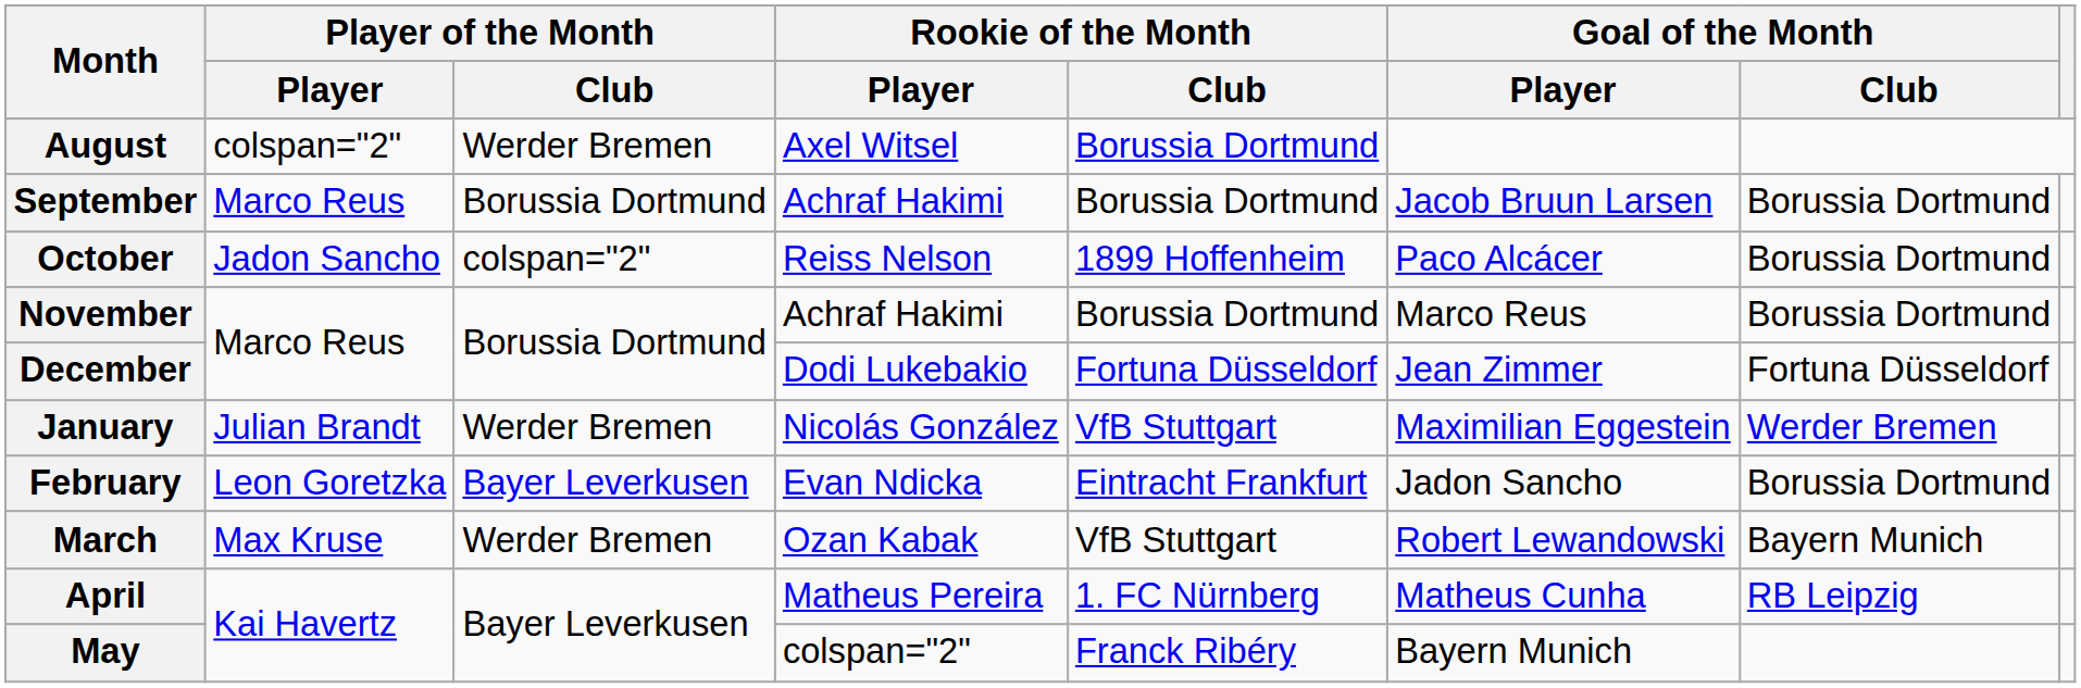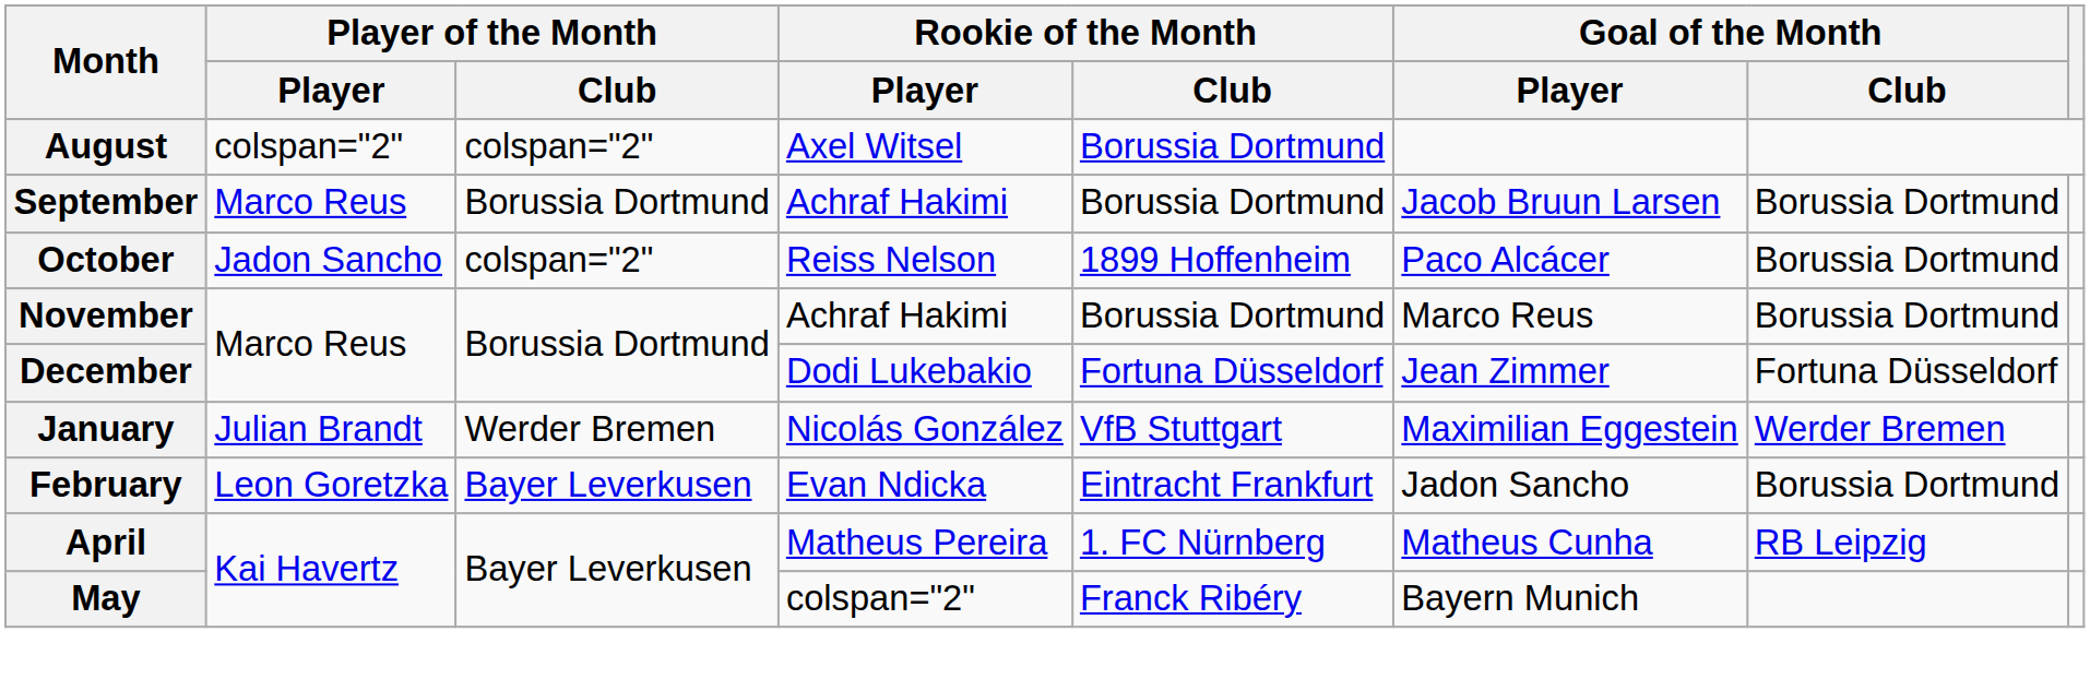August | Player of the Month / Club: Werder Bremen -> colspan="2"
- row: March | Max Kruse | Werder Bremen | Ozan Kabak | VfB Stuttgart | Robert Lewandowski | Bayern Munich
